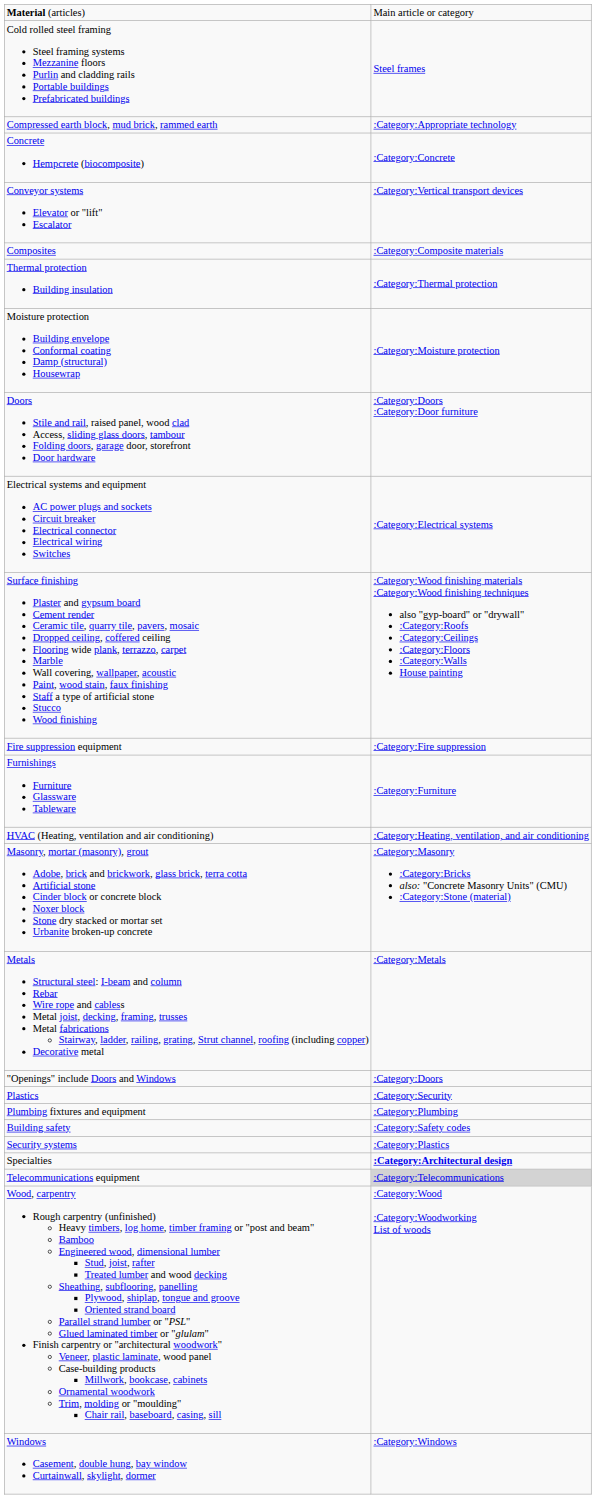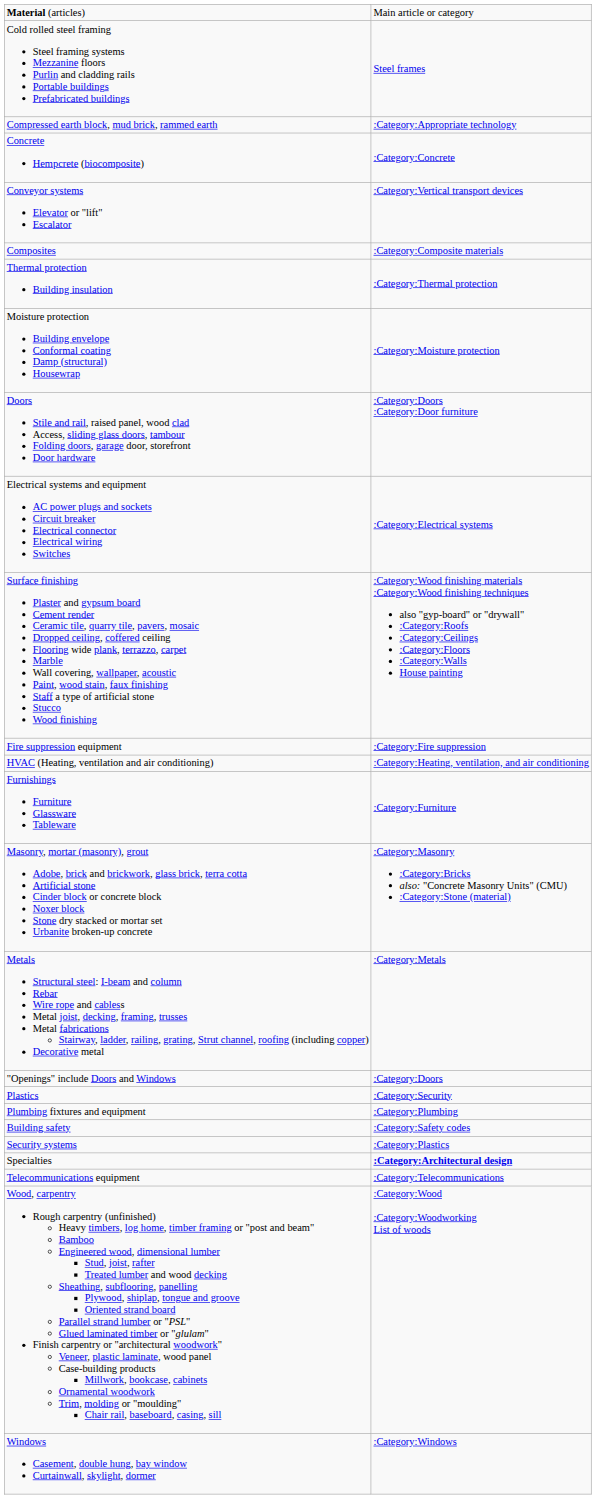rows swapped: Furnishings Furniture Glassware Tableware <-> HVAC (Heating, ventilation and air conditioning)
Telecommunications equipment | column 2: lightgrey background -> no background
